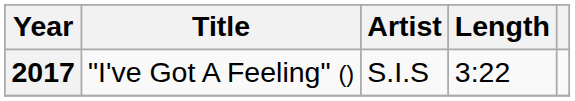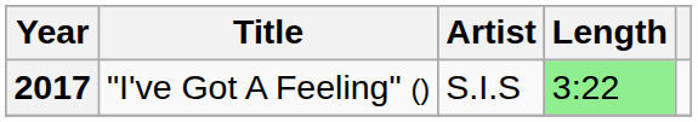2017 | Length: no background -> lightgreen background
